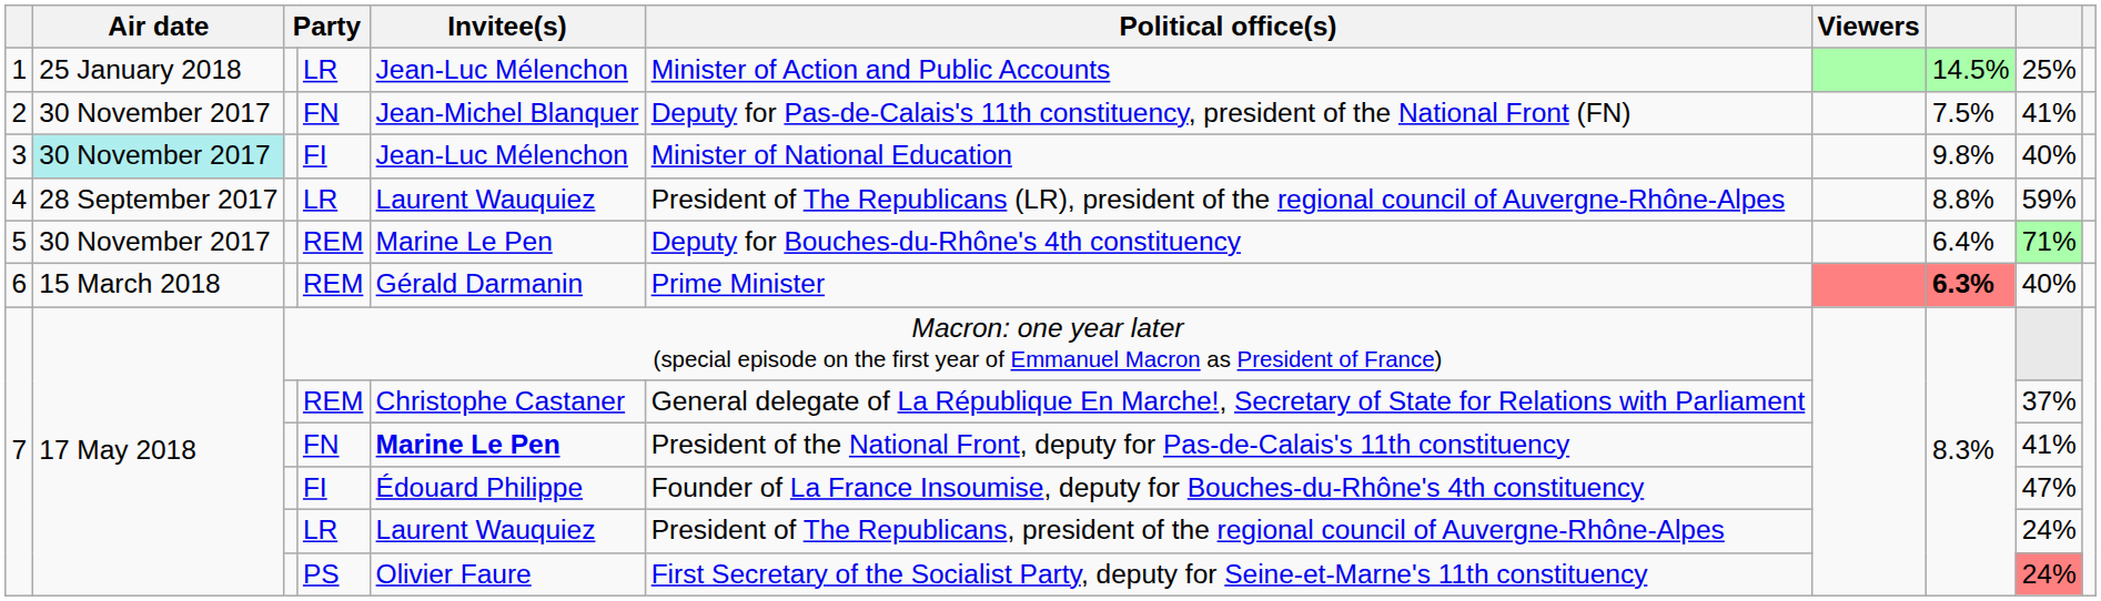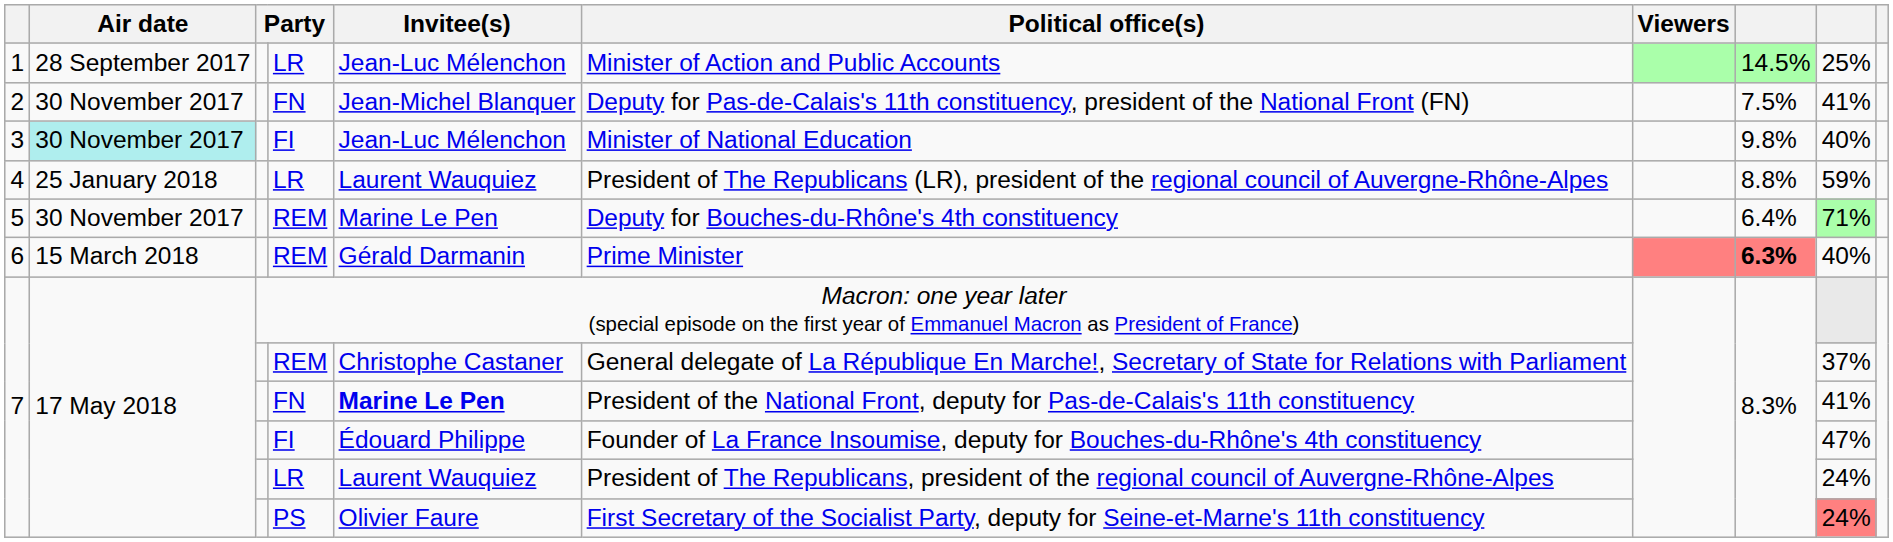1 | Air date: 25 January 2018 -> 28 September 2017
4 | Air date: 28 September 2017 -> 25 January 2018
